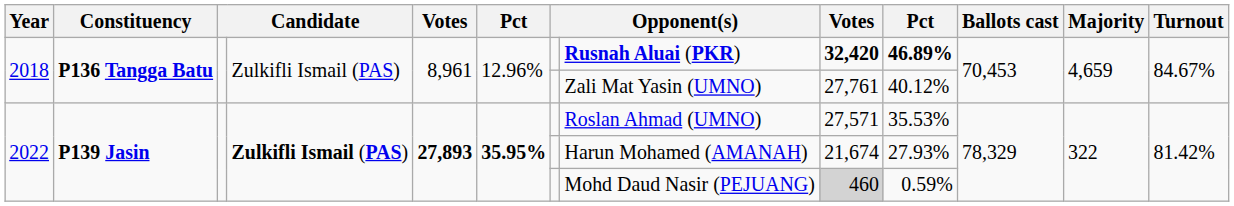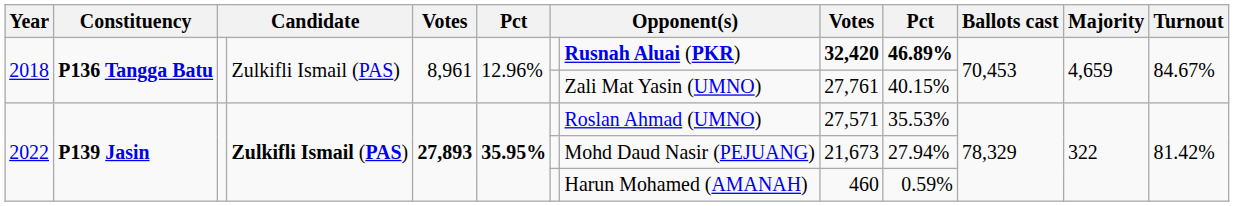row 3 | column 10: 40.12% -> 40.15%
row 5 | column 8: Harun Mohamed (AMANAH) -> Mohd Daud Nasir (PEJUANG)
row 5 | column 9: 21,674 -> 21,673
row 5 | column 10: 27.93% -> 27.94%
row 6 | column 8: Mohd Daud Nasir (PEJUANG) -> Harun Mohamed (AMANAH)
row 6 | column 9: lightgrey background -> no background
